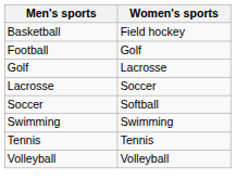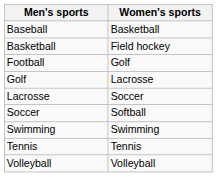+ row: Baseball | Basketball
